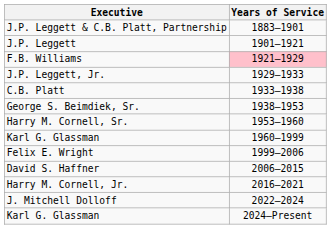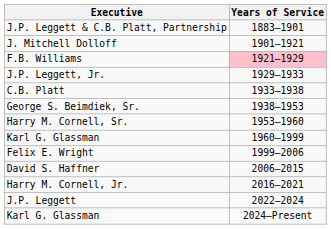row 3 | Executive: J.P. Leggett -> J. Mitchell Dolloff
row 13 | Executive: J. Mitchell Dolloff -> J.P. Leggett
